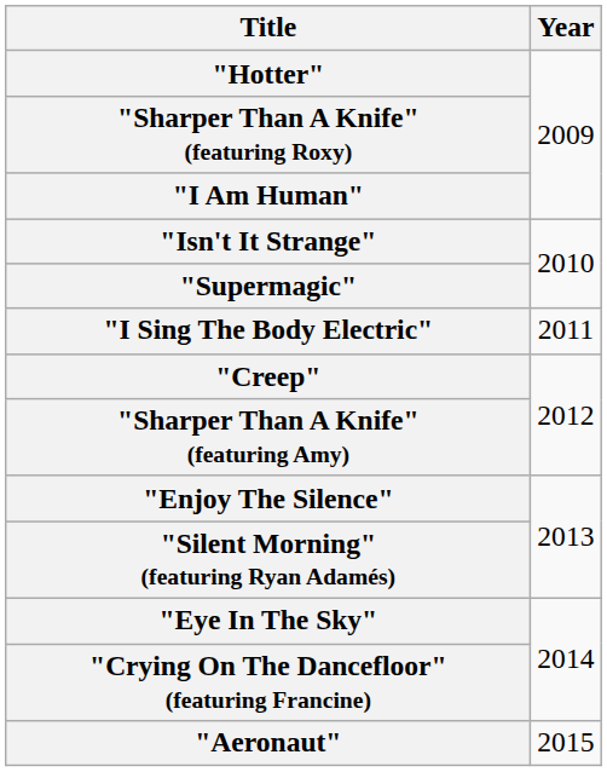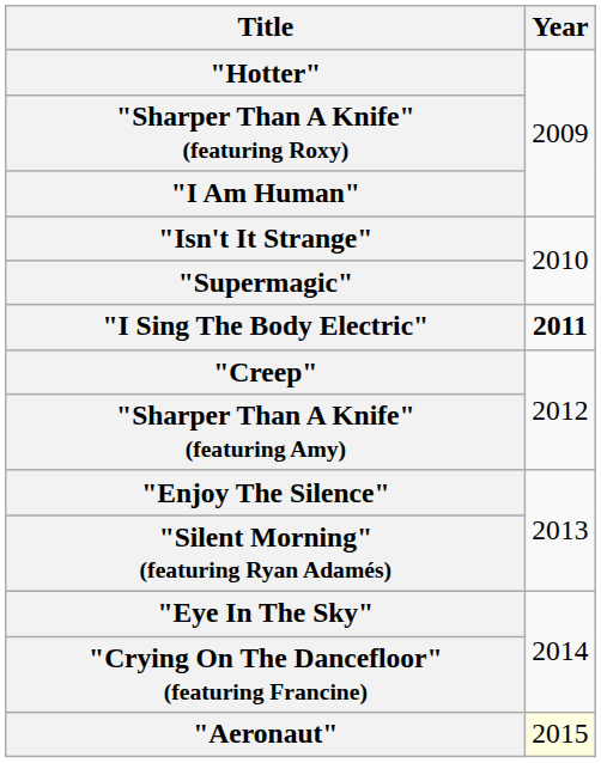"I Sing The Body Electric" | Year: normal -> bold
"Aeronaut" | Year: no background -> lightyellow background
